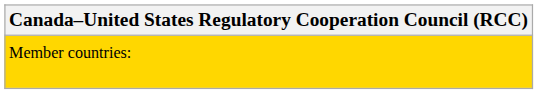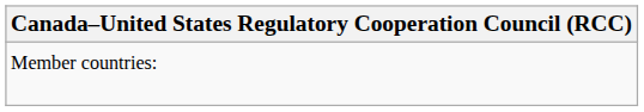row 2 | column 1: gold background -> no background
